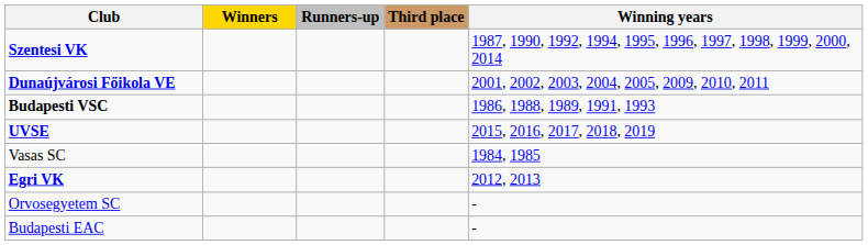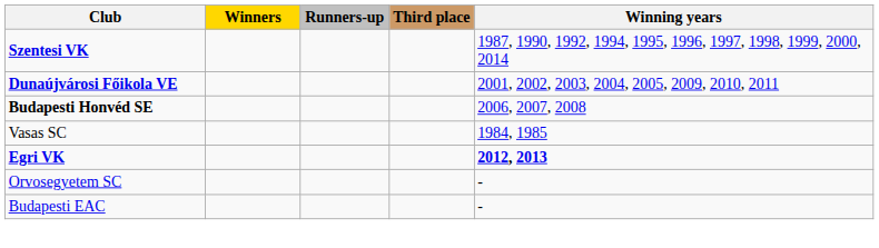- row: Budapesti VSC | 1986, 1988, 1989, 1991, 1993
- row: UVSE | 2015, 2016, 2017, 2018, 2019
+ row: Budapesti Honvéd SE | 2006, 2007, 2008
Egri VK | Winning years: normal -> bold
